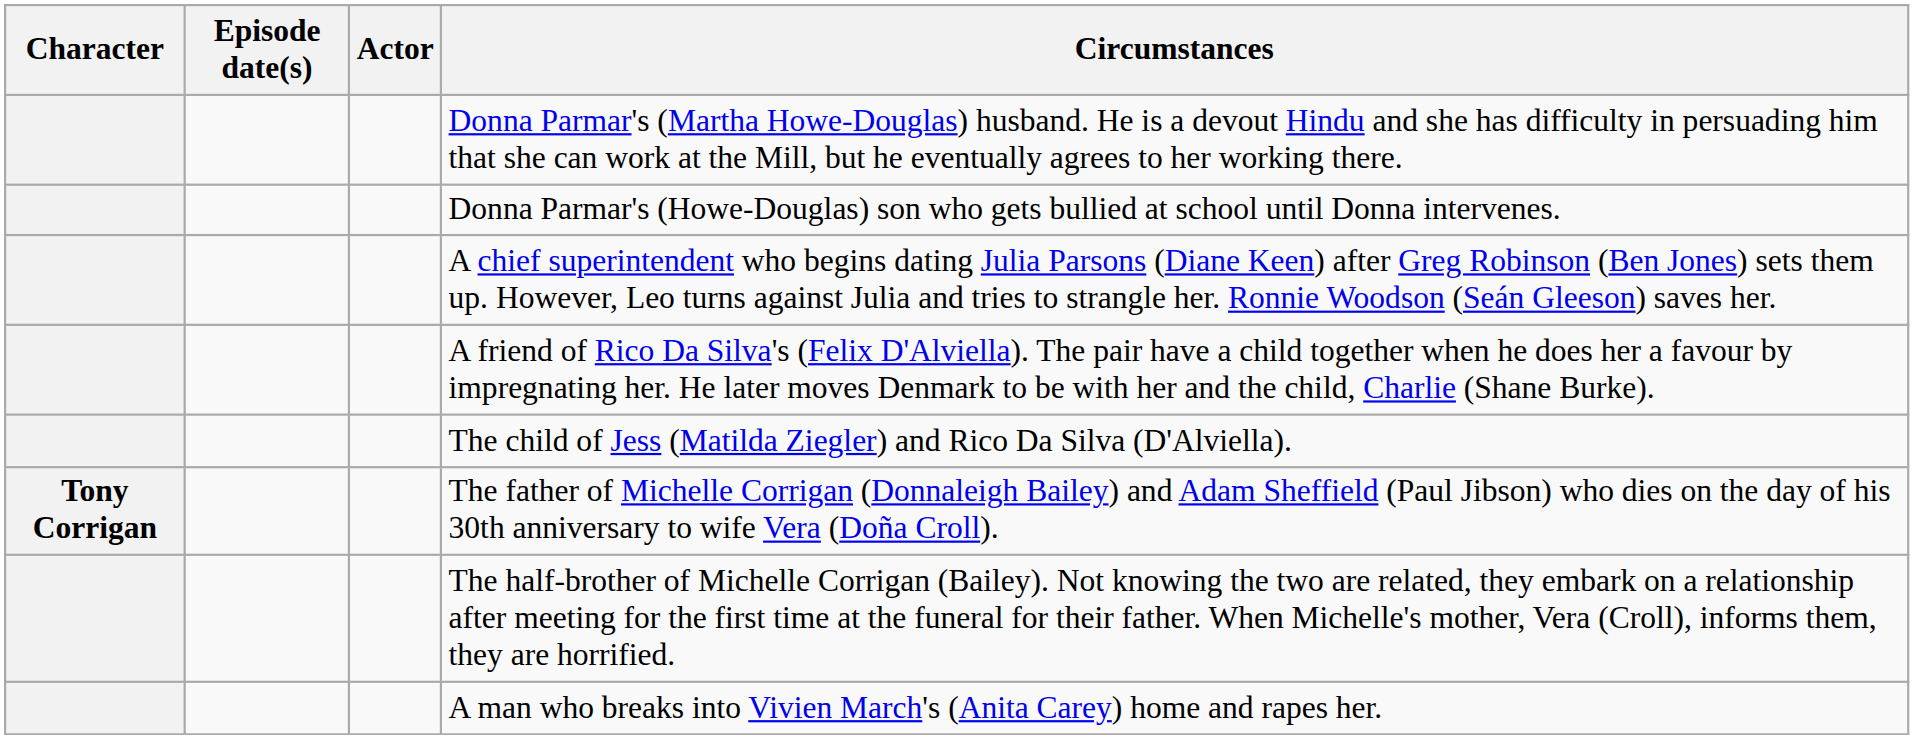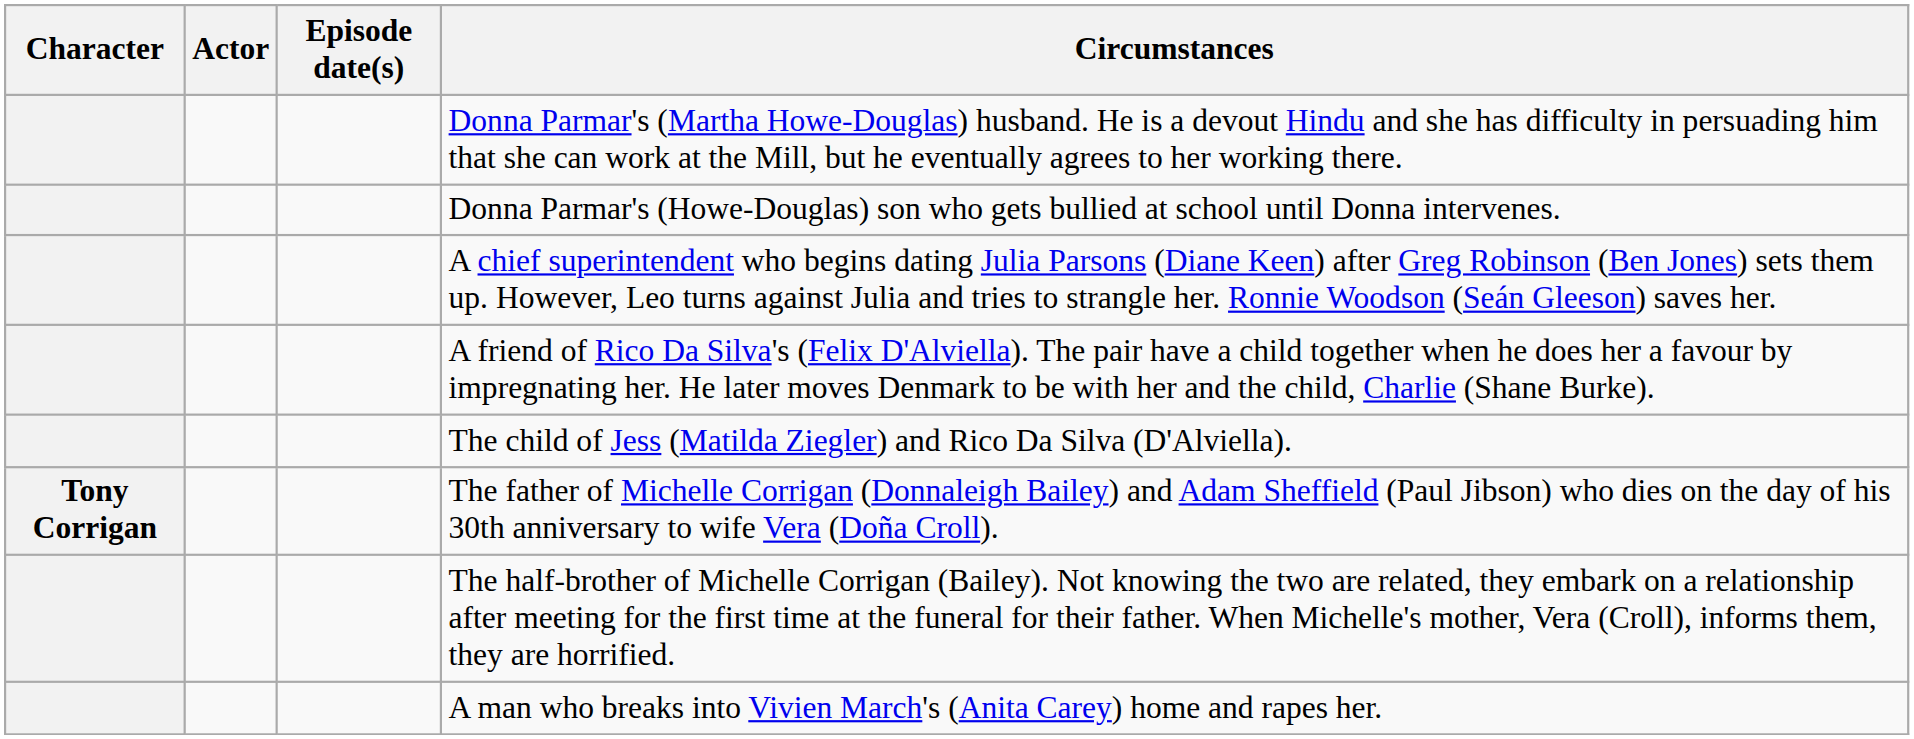columns swapped: Episode date(s) <-> Actor
